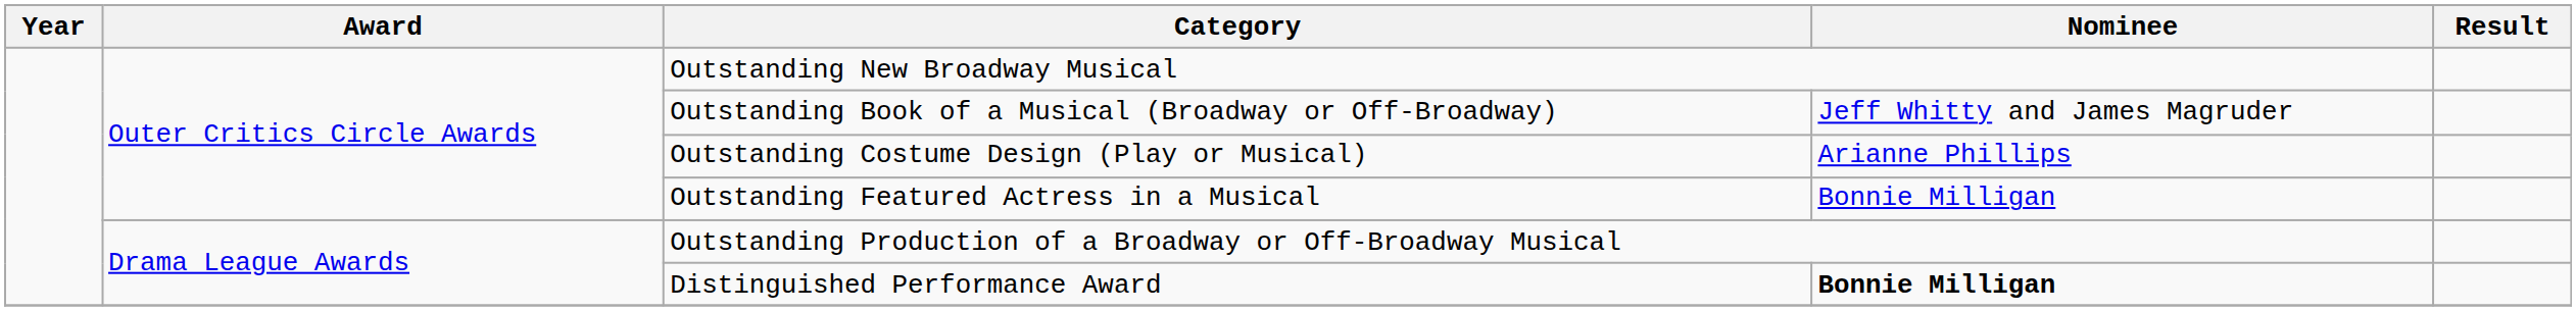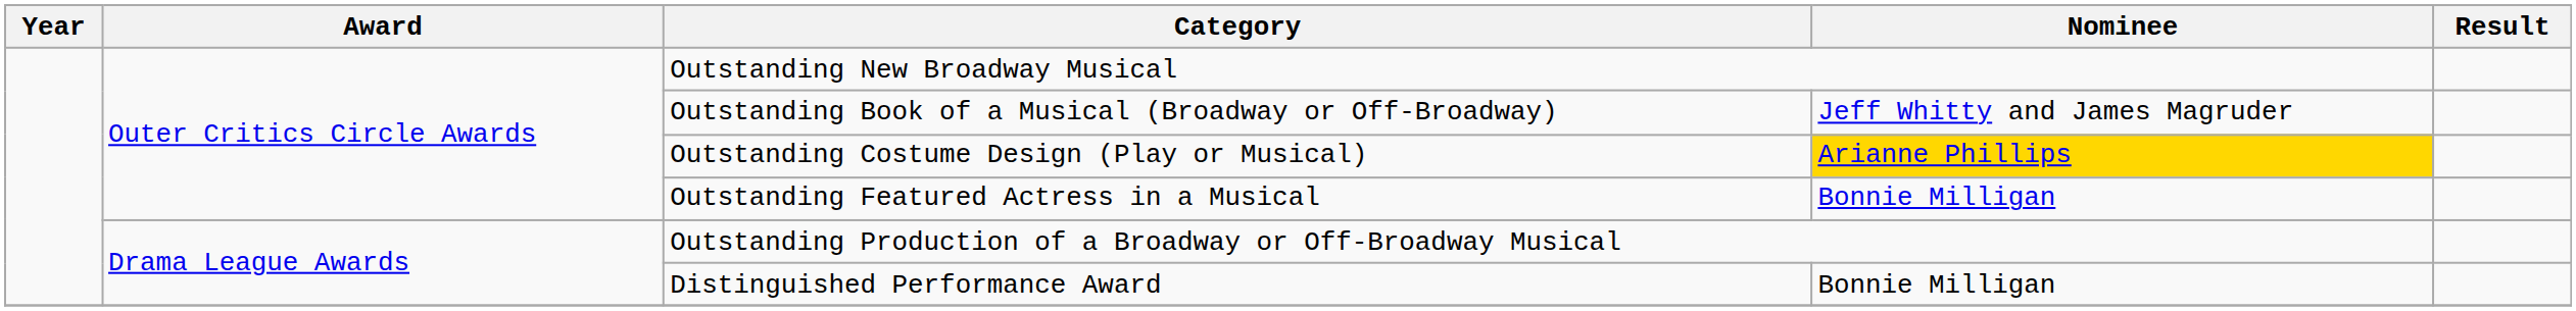Outstanding Costume Design (Play or Musical) | Nominee: no background -> gold background
Distinguished Performance Award | Nominee: bold -> normal
